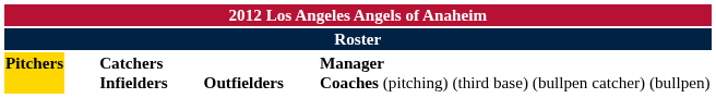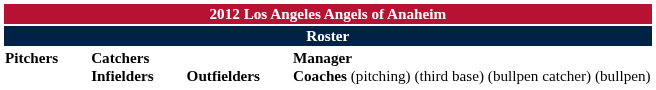Pitchers | column 1: gold background -> no background
